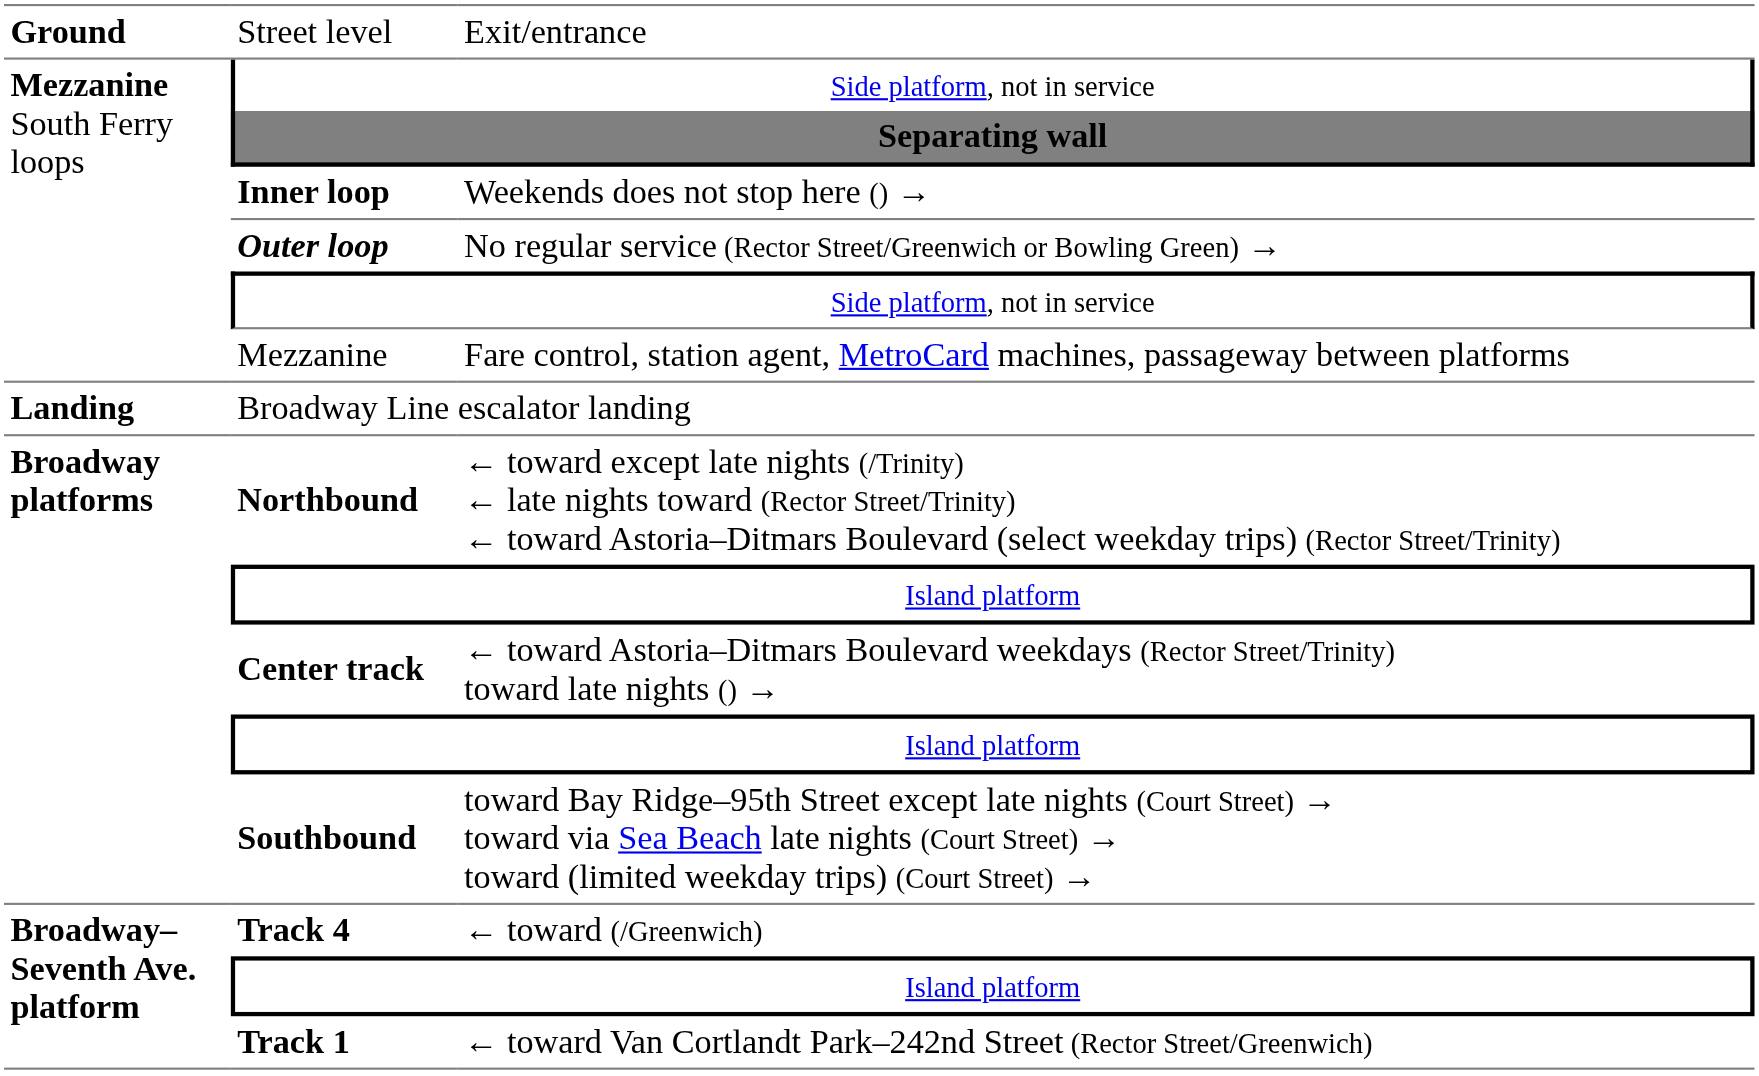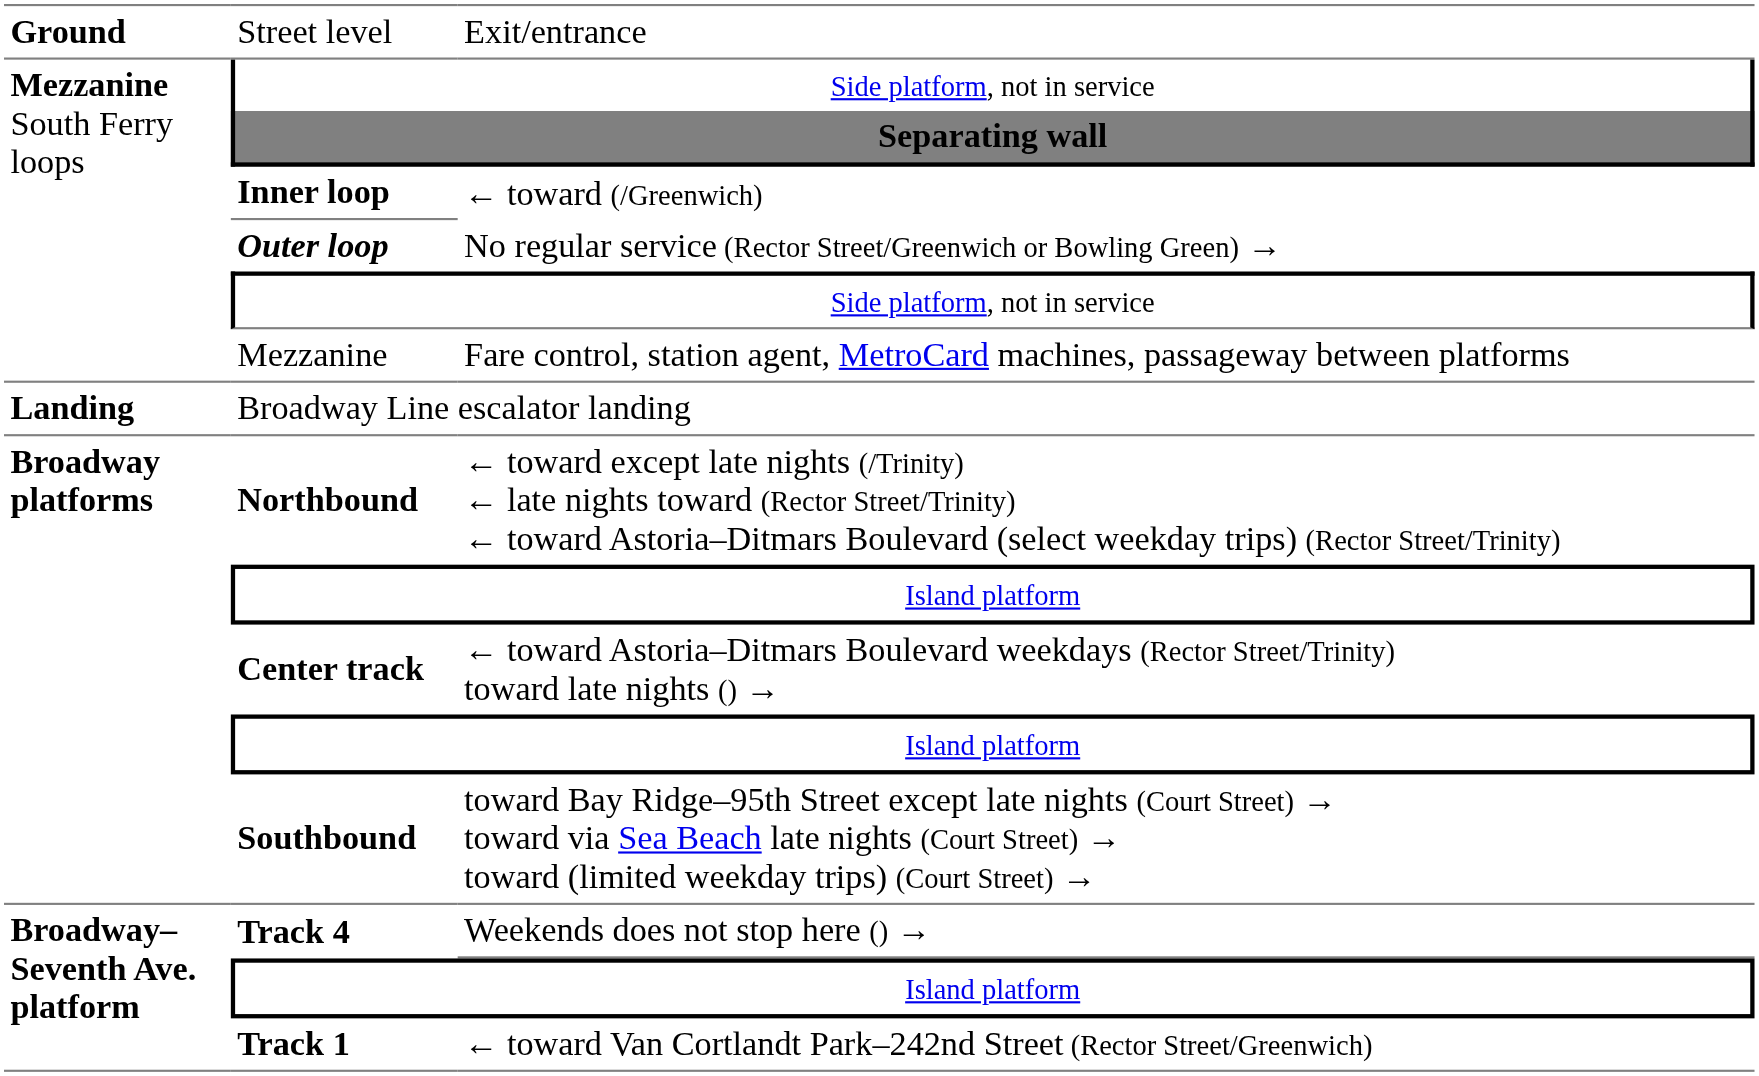Inner loop | column 3: Weekends does not stop here () → -> ← toward (/Greenwich)
Track 4 | column 3: ← toward (/Greenwich) -> Weekends does not stop here () →
